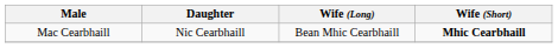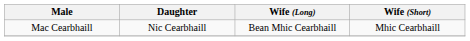Mac Cearbhaill | Wife (Short): bold -> normal
